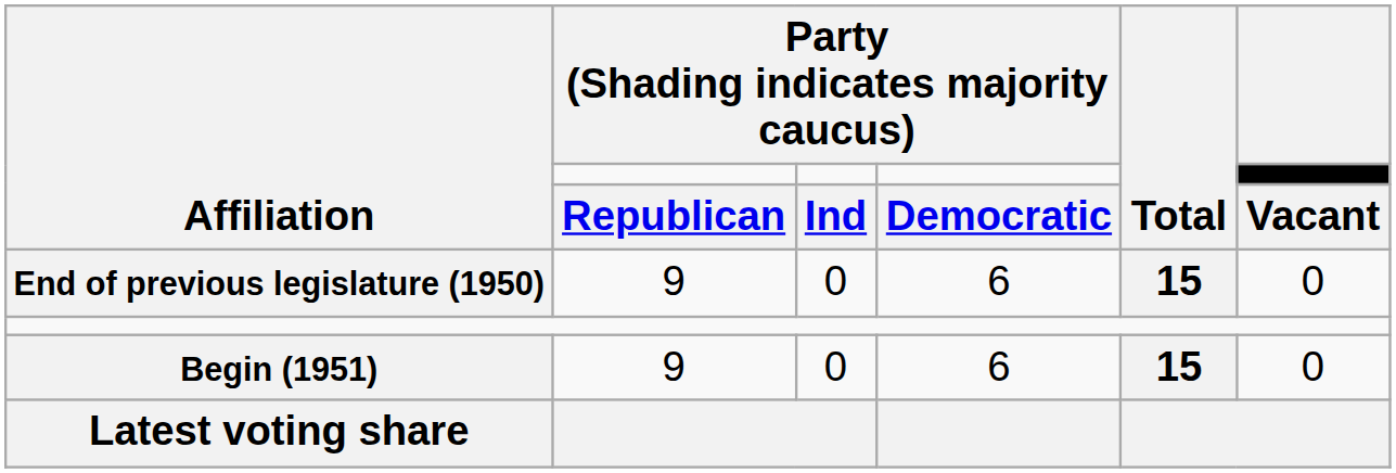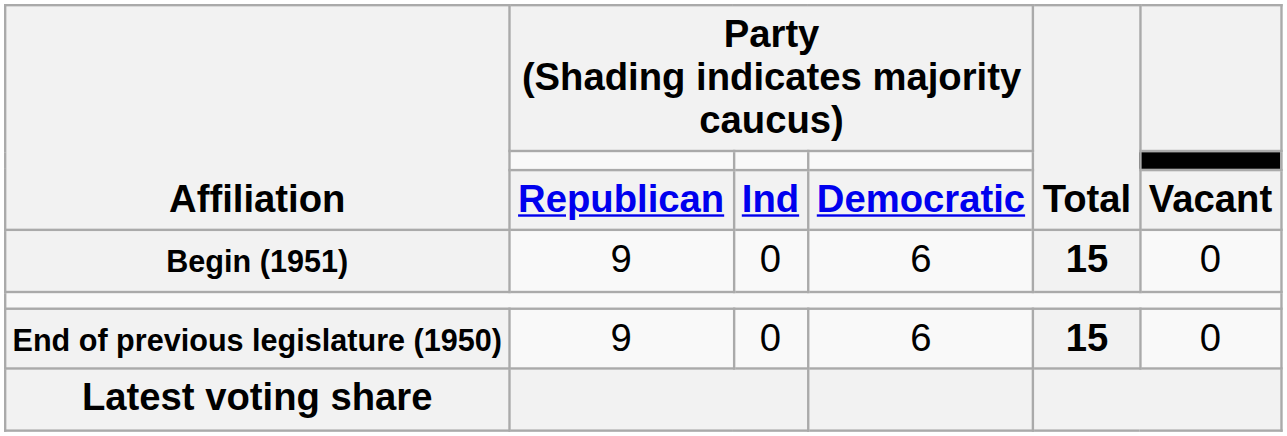rows swapped: End of previous legislature (1950) <-> Begin (1951)
